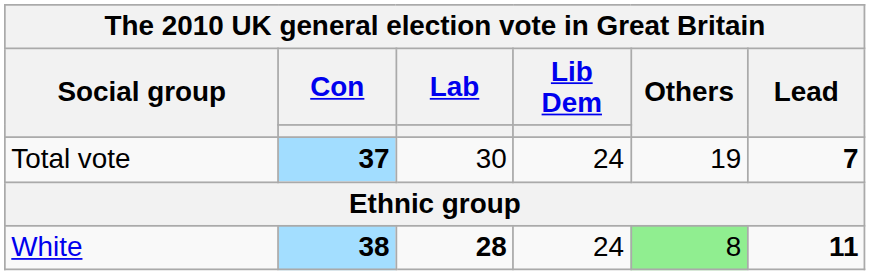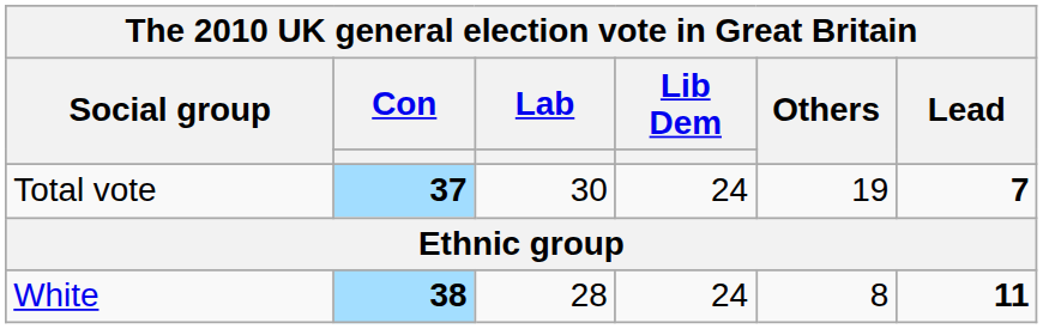White | Lab: bold -> normal
White | Others: lightgreen background -> no background
